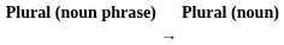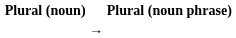columns swapped: Plural (noun) <-> Plural (noun phrase)
